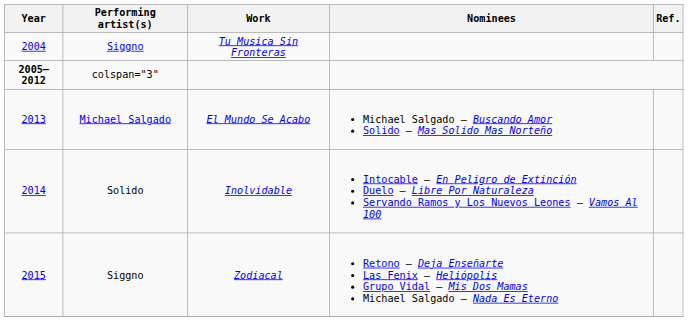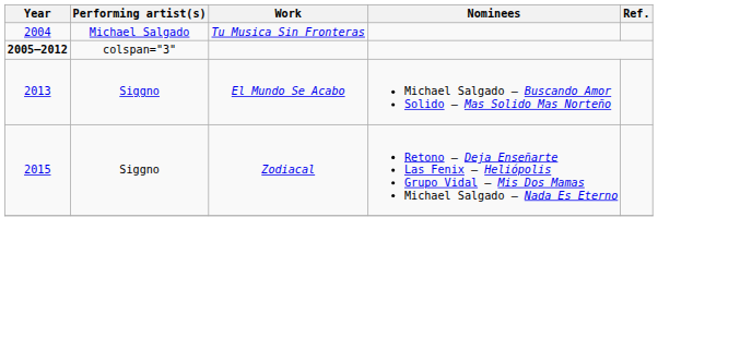Tu Musica Sin Fronteras | Performing artist(s): Siggno -> Michael Salgado
El Mundo Se Acabo | Performing artist(s): Michael Salgado -> Siggno
- row: 2014 | Solido | Inolvidable | Intocable – En Peligro de Extinción Duelo – Libre Por Naturaleza Servando Ramos y Los Nuevos Leones – Vamos Al 100
